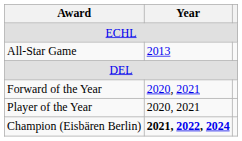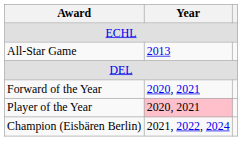Player of the Year | Year: no background -> pink background
Champion (Eisbären Berlin) | Year: bold -> normal
